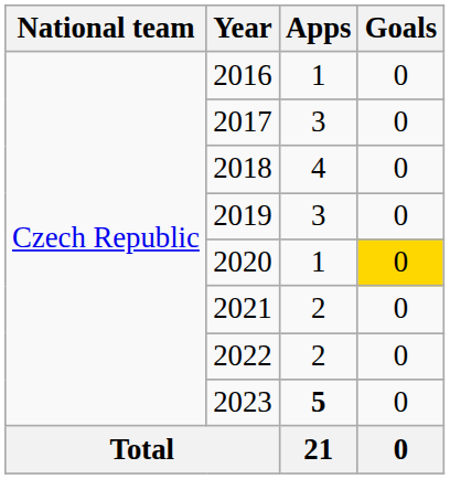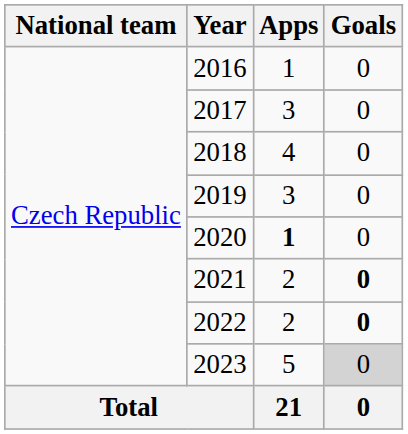2020 | Apps: normal -> bold
2020 | Goals: gold background -> no background
2021 | Goals: normal -> bold
2022 | Goals: normal -> bold
2023 | Apps: bold -> normal
2023 | Goals: no background -> lightgrey background
